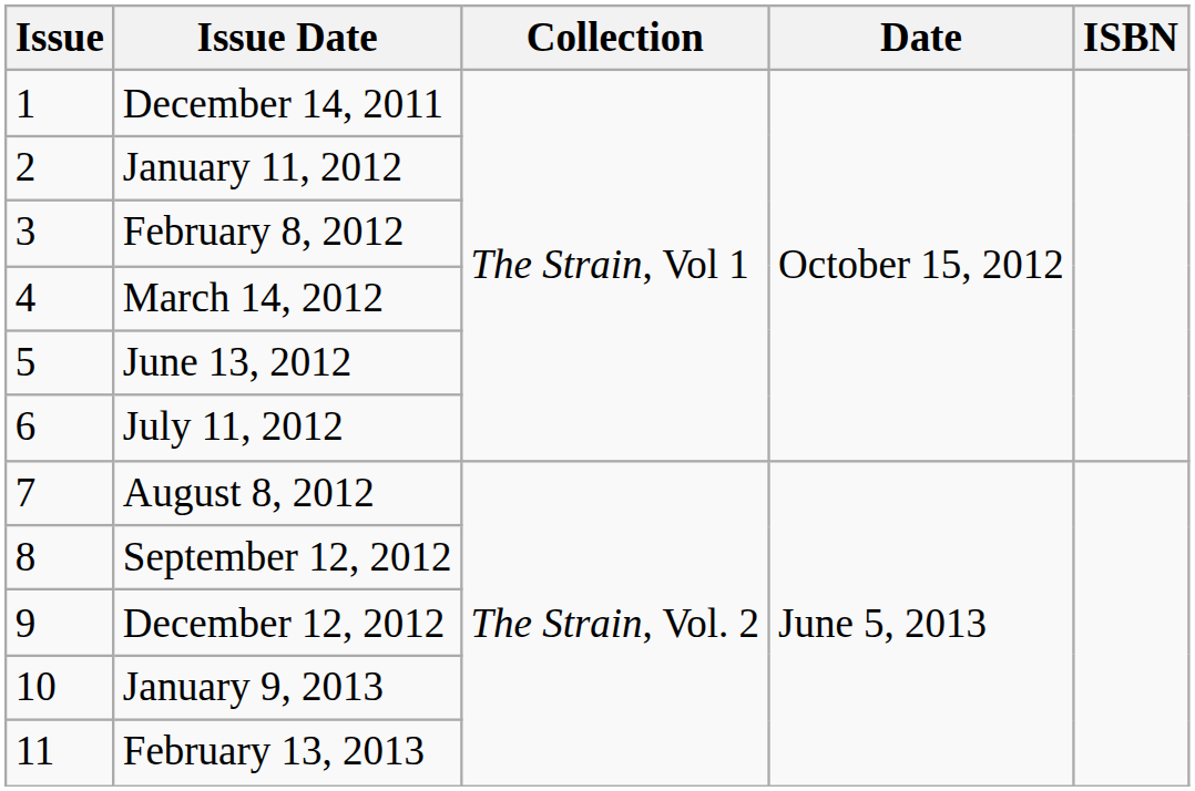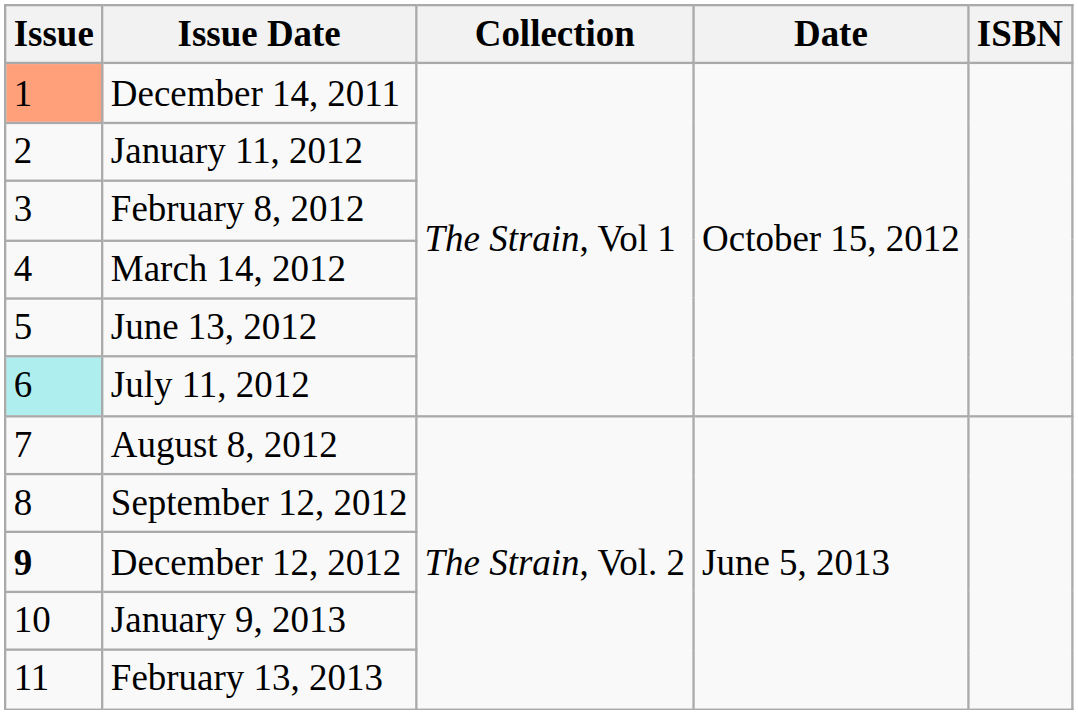December 14, 2011 | Issue: no background -> lightsalmon background
July 11, 2012 | Issue: no background -> paleturquoise background
December 12, 2012 | Issue: normal -> bold
